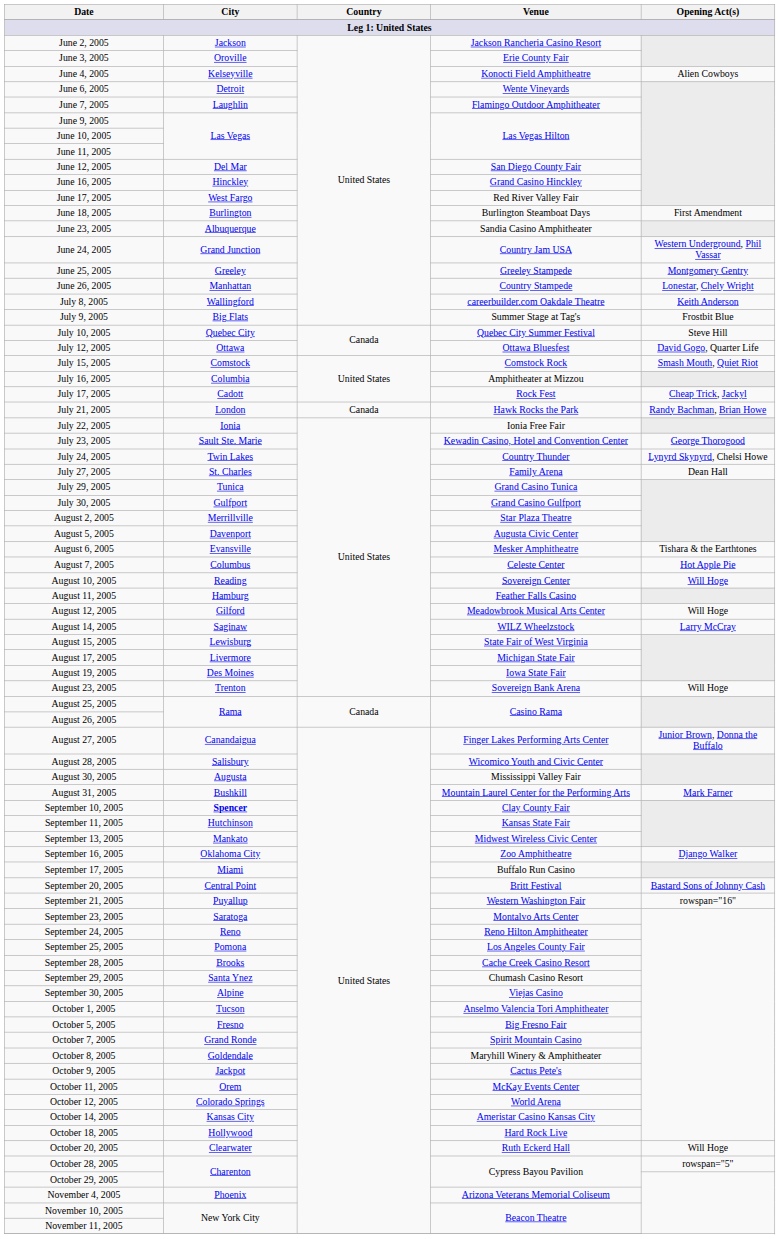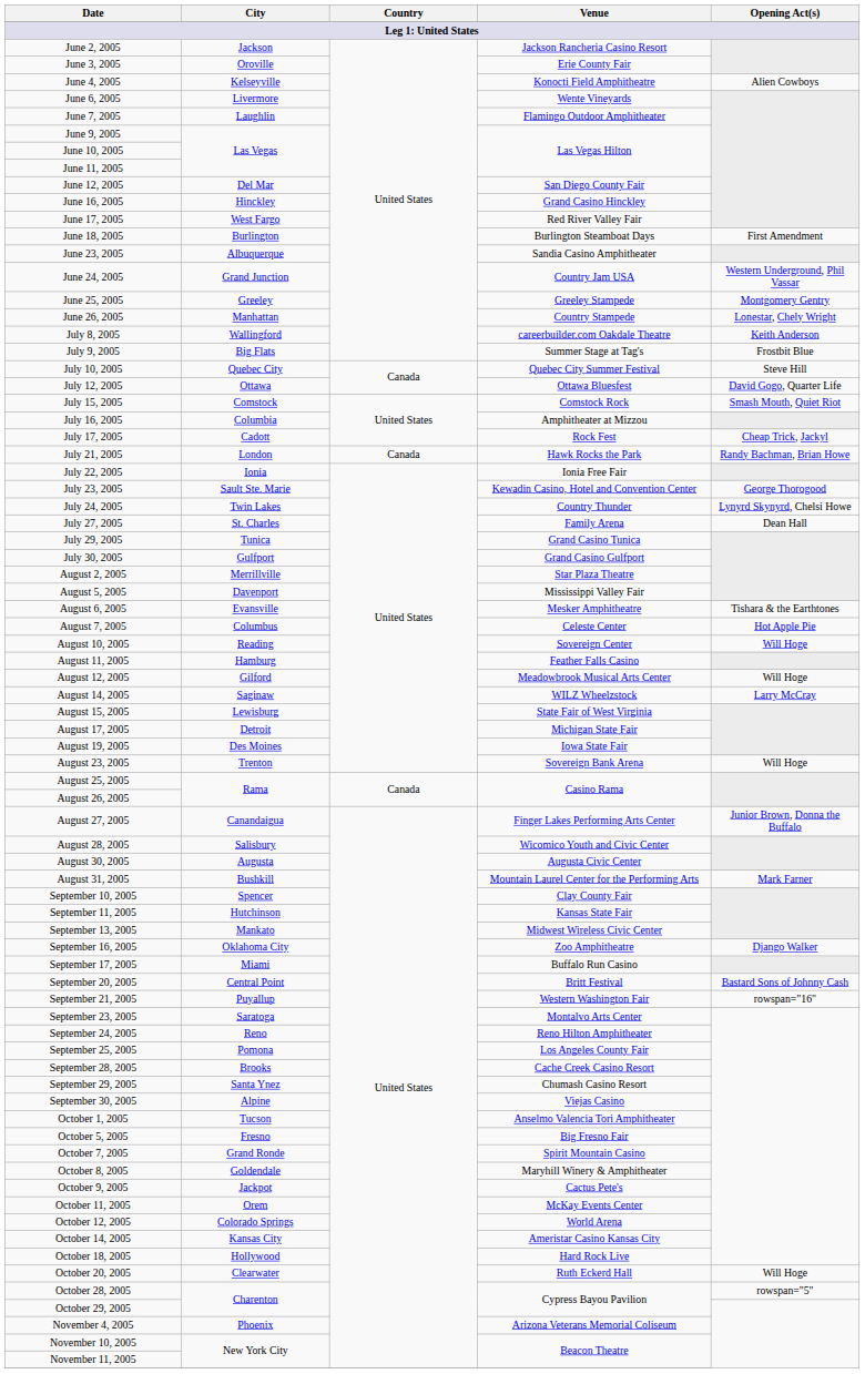June 6, 2005 | City: Detroit -> Livermore
August 5, 2005 | Venue: Augusta Civic Center -> Mississippi Valley Fair
August 17, 2005 | City: Livermore -> Detroit
August 30, 2005 | Venue: Mississippi Valley Fair -> Augusta Civic Center
September 10, 2005 | City: bold -> normal
